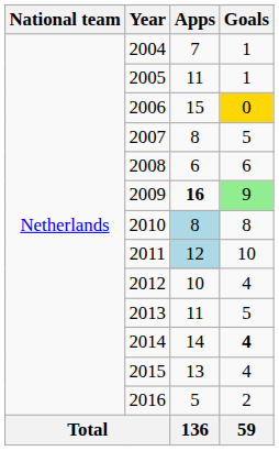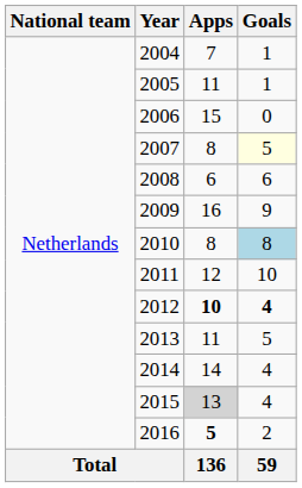2006 | Goals: gold background -> no background
2007 | Goals: no background -> lightyellow background
2009 | Apps: bold -> normal
2009 | Goals: lightgreen background -> no background
2010 | Apps: lightblue background -> no background
2010 | Goals: no background -> lightblue background
2011 | Apps: lightblue background -> no background
2012 | Apps: normal -> bold
2012 | Goals: normal -> bold
2014 | Goals: bold -> normal
2015 | Apps: no background -> lightgrey background
2016 | Apps: normal -> bold
